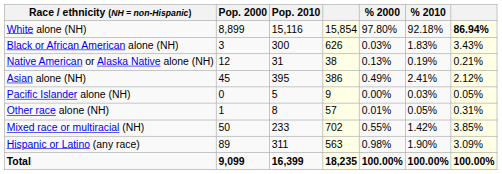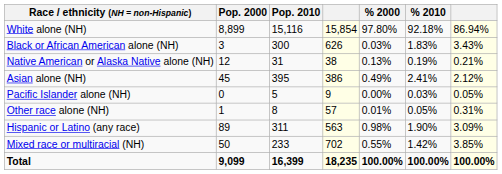White alone (NH) | column 7: bold -> normal
rows swapped: Mixed race or multiracial (NH) <-> Hispanic or Latino (any race)
